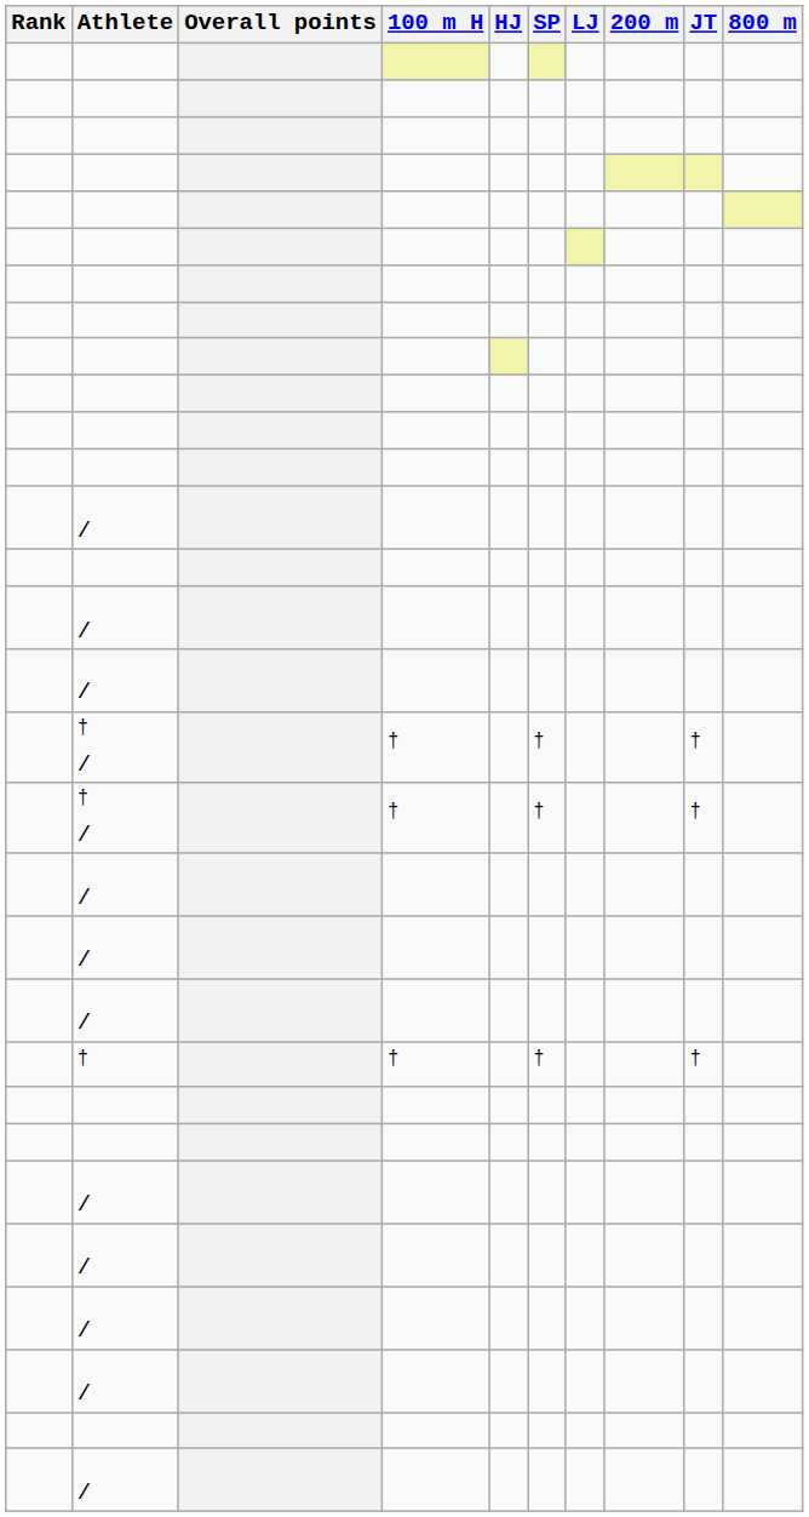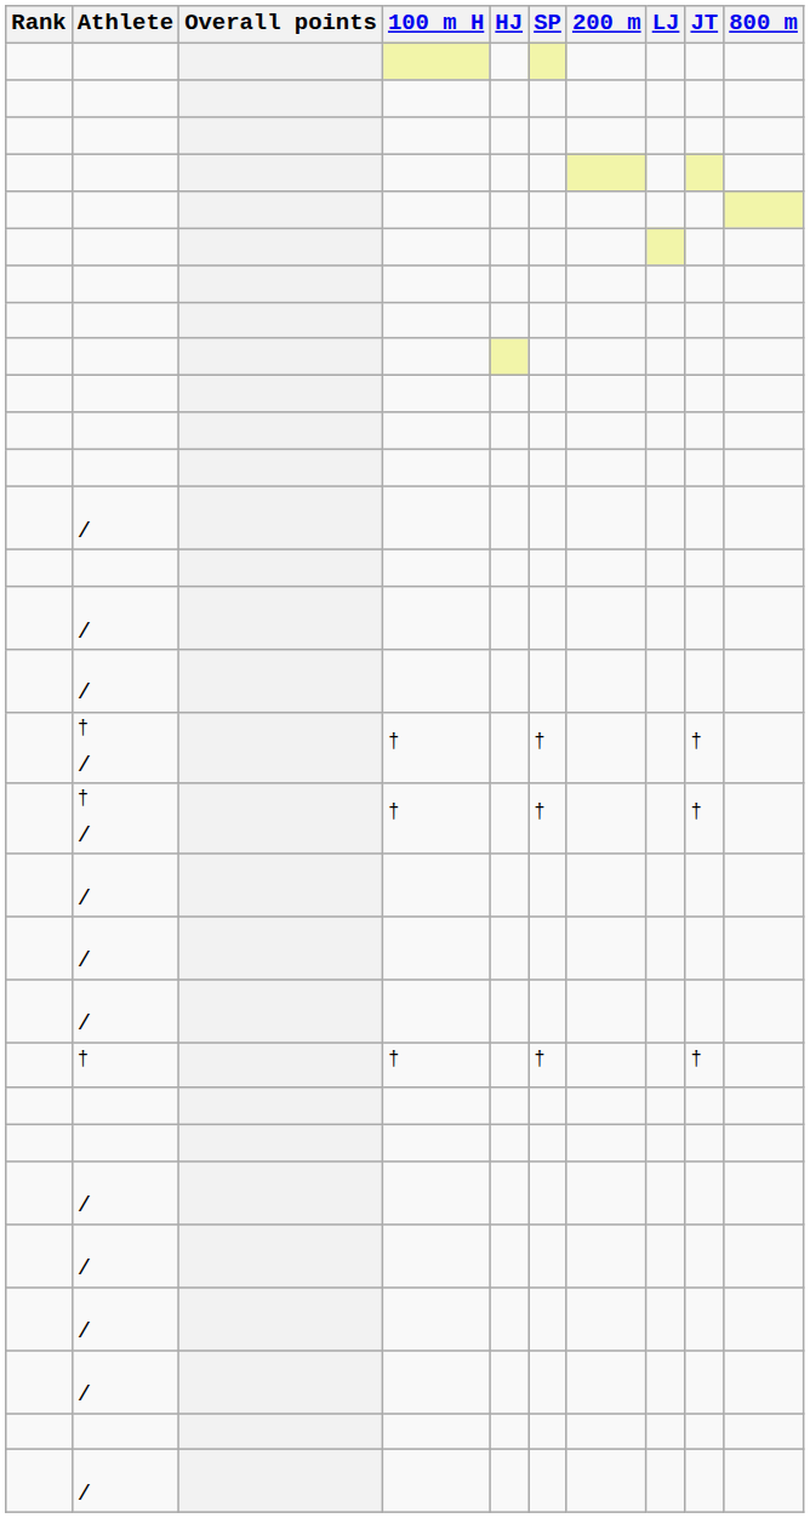columns swapped: 200 m <-> LJ
